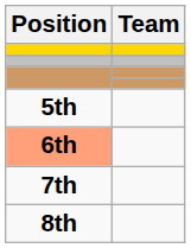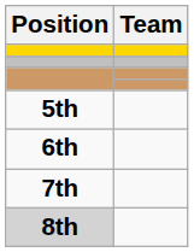row 7 | Position: lightsalmon background -> no background
row 9 | Position: no background -> lightgrey background
